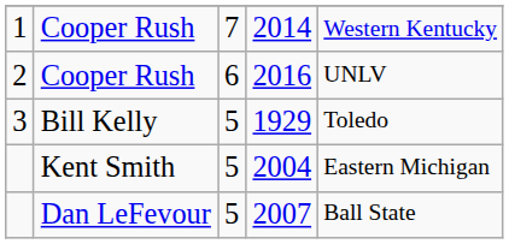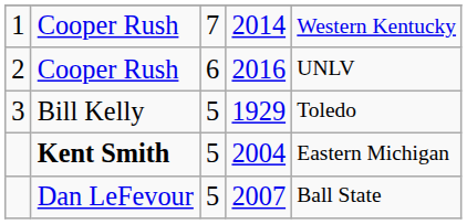2004 | column 2: normal -> bold
